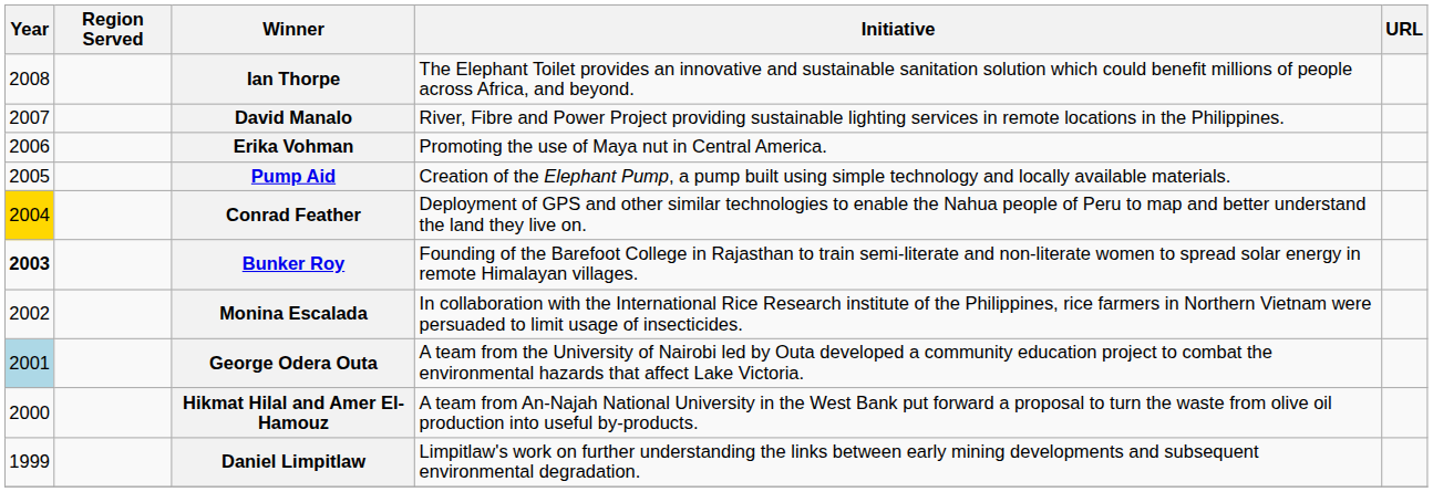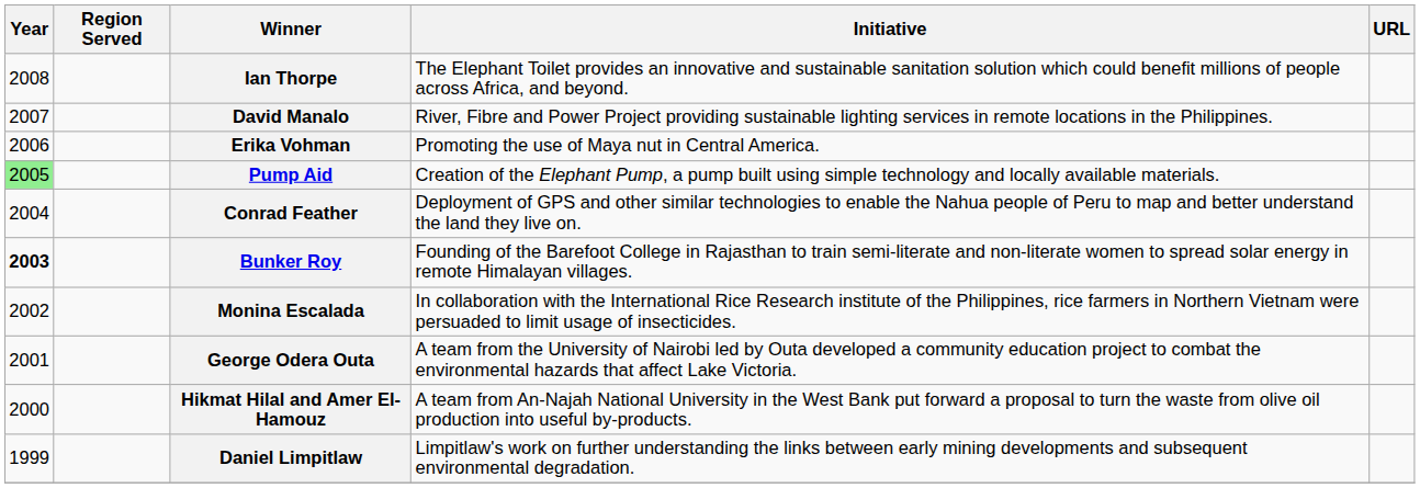Pump Aid | Year: no background -> lightgreen background
Conrad Feather | Year: gold background -> no background
George Odera Outa | Year: lightblue background -> no background
